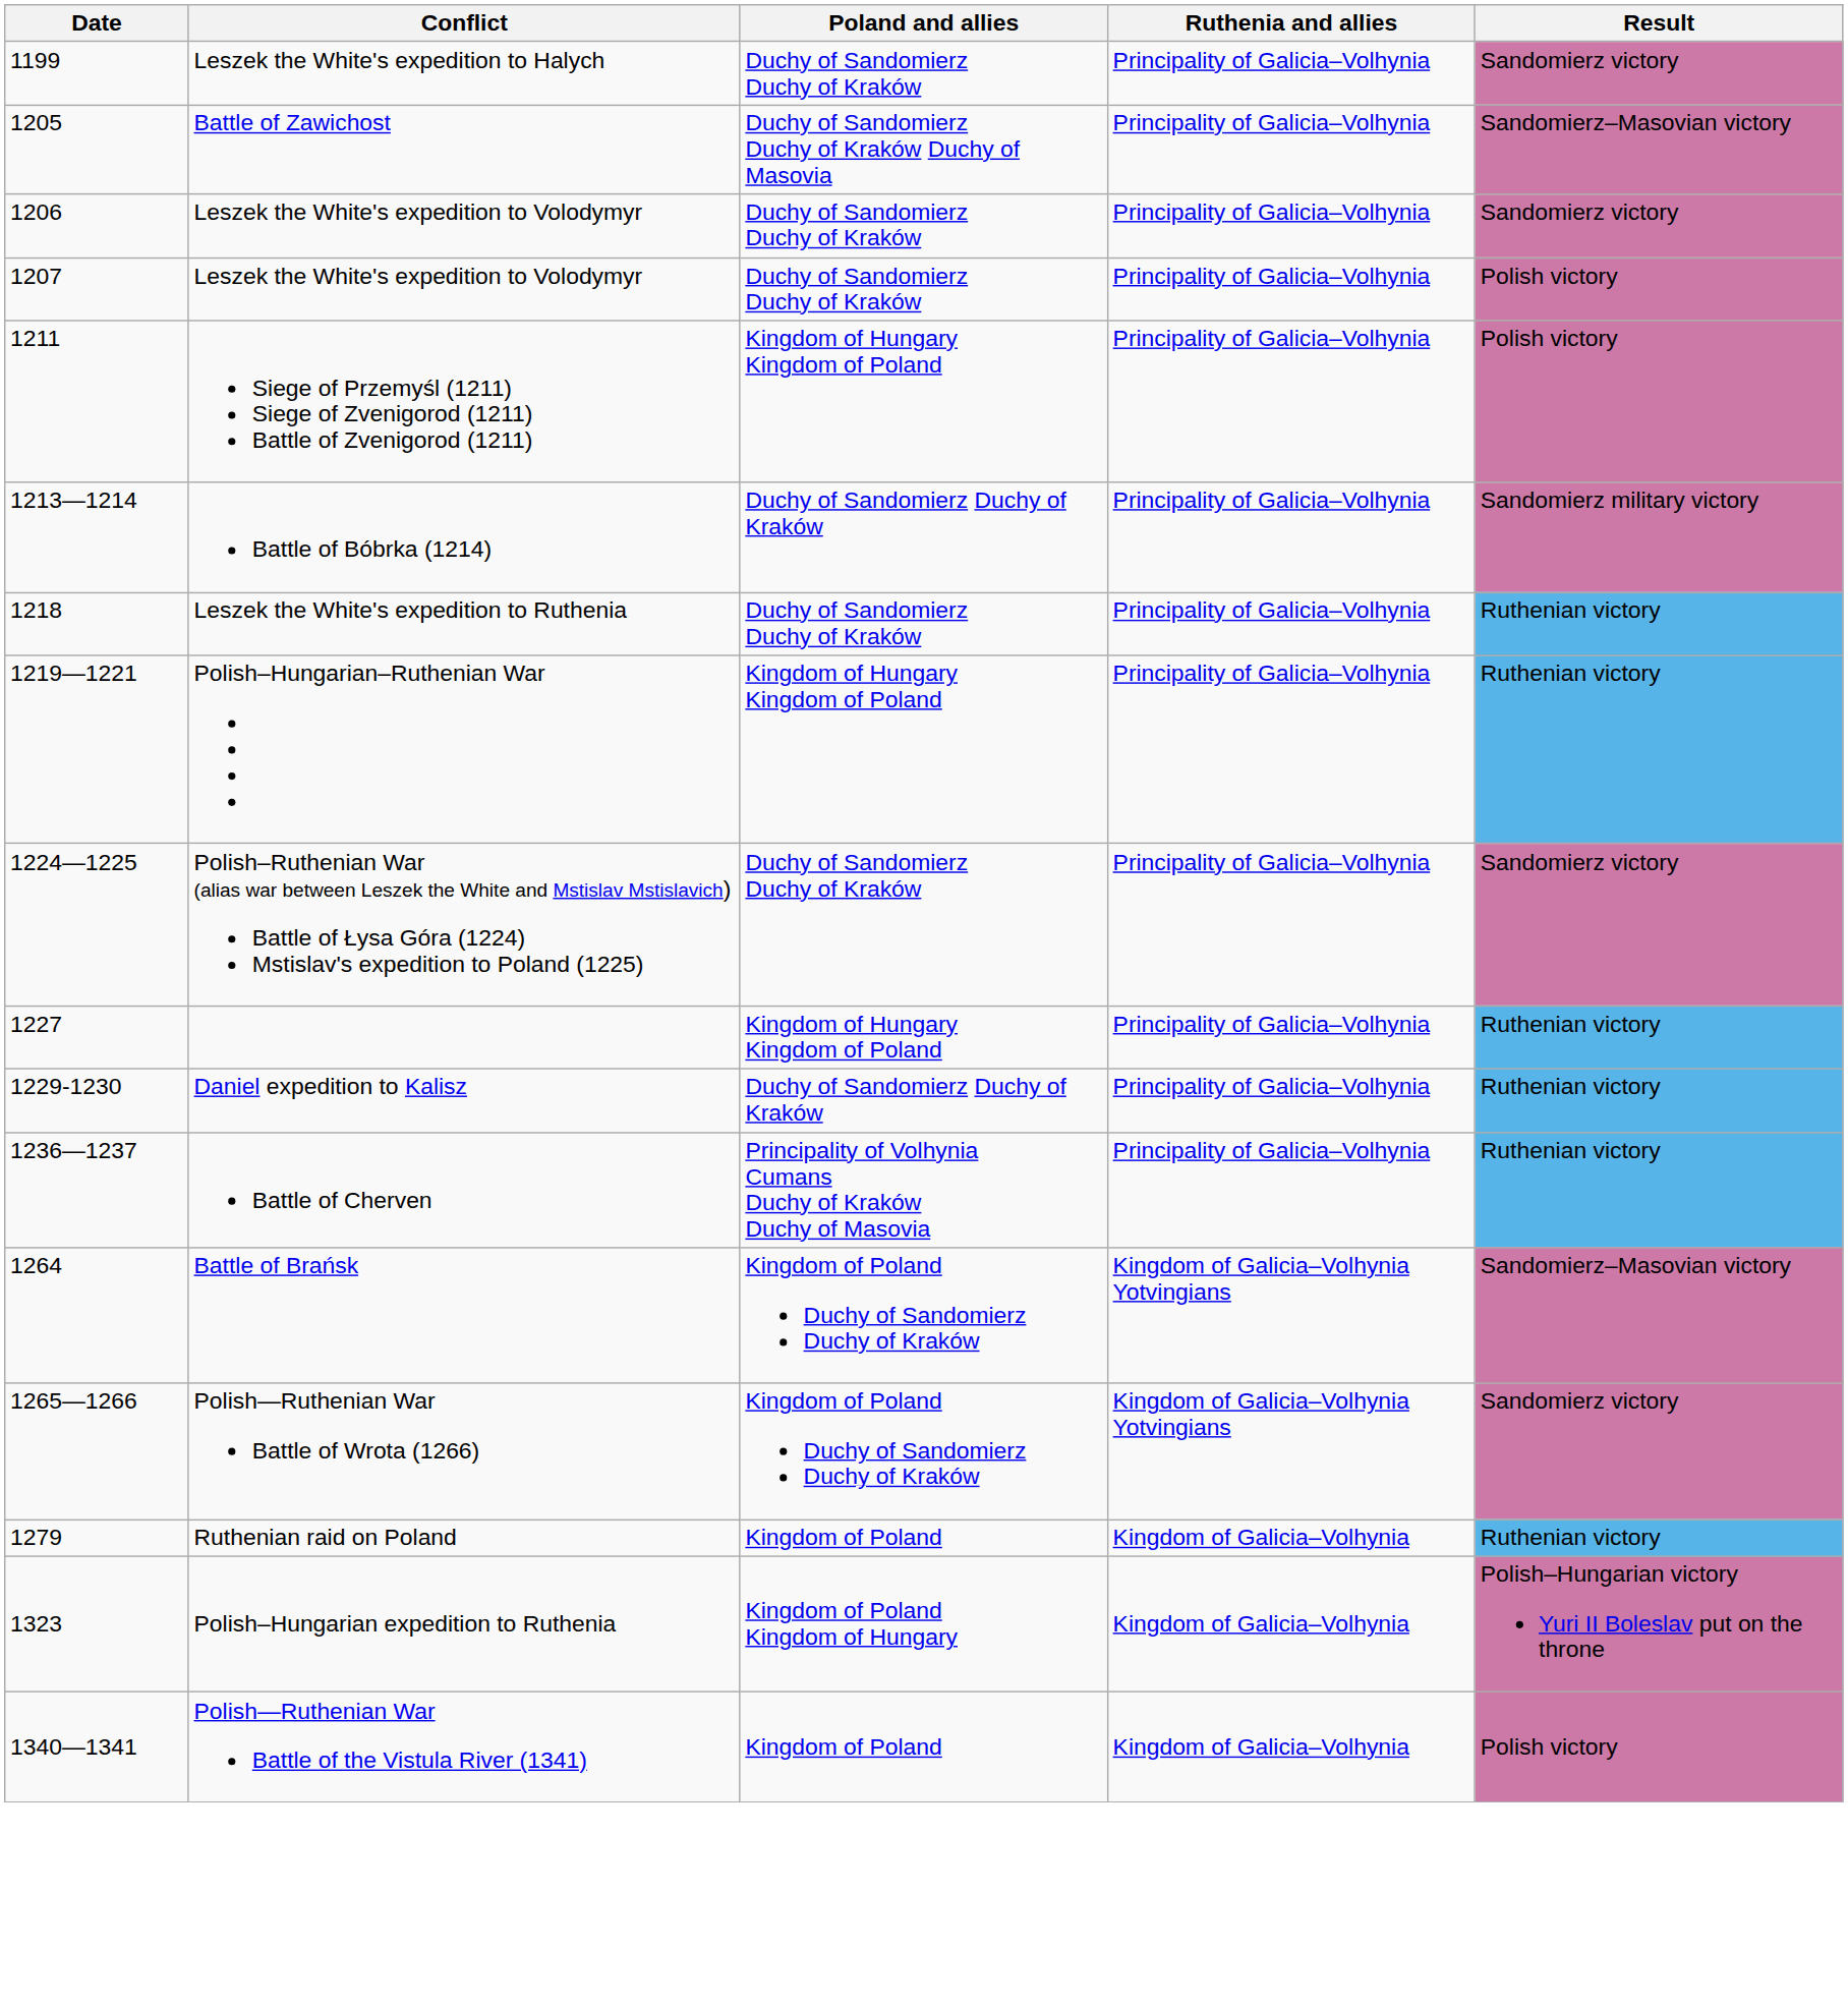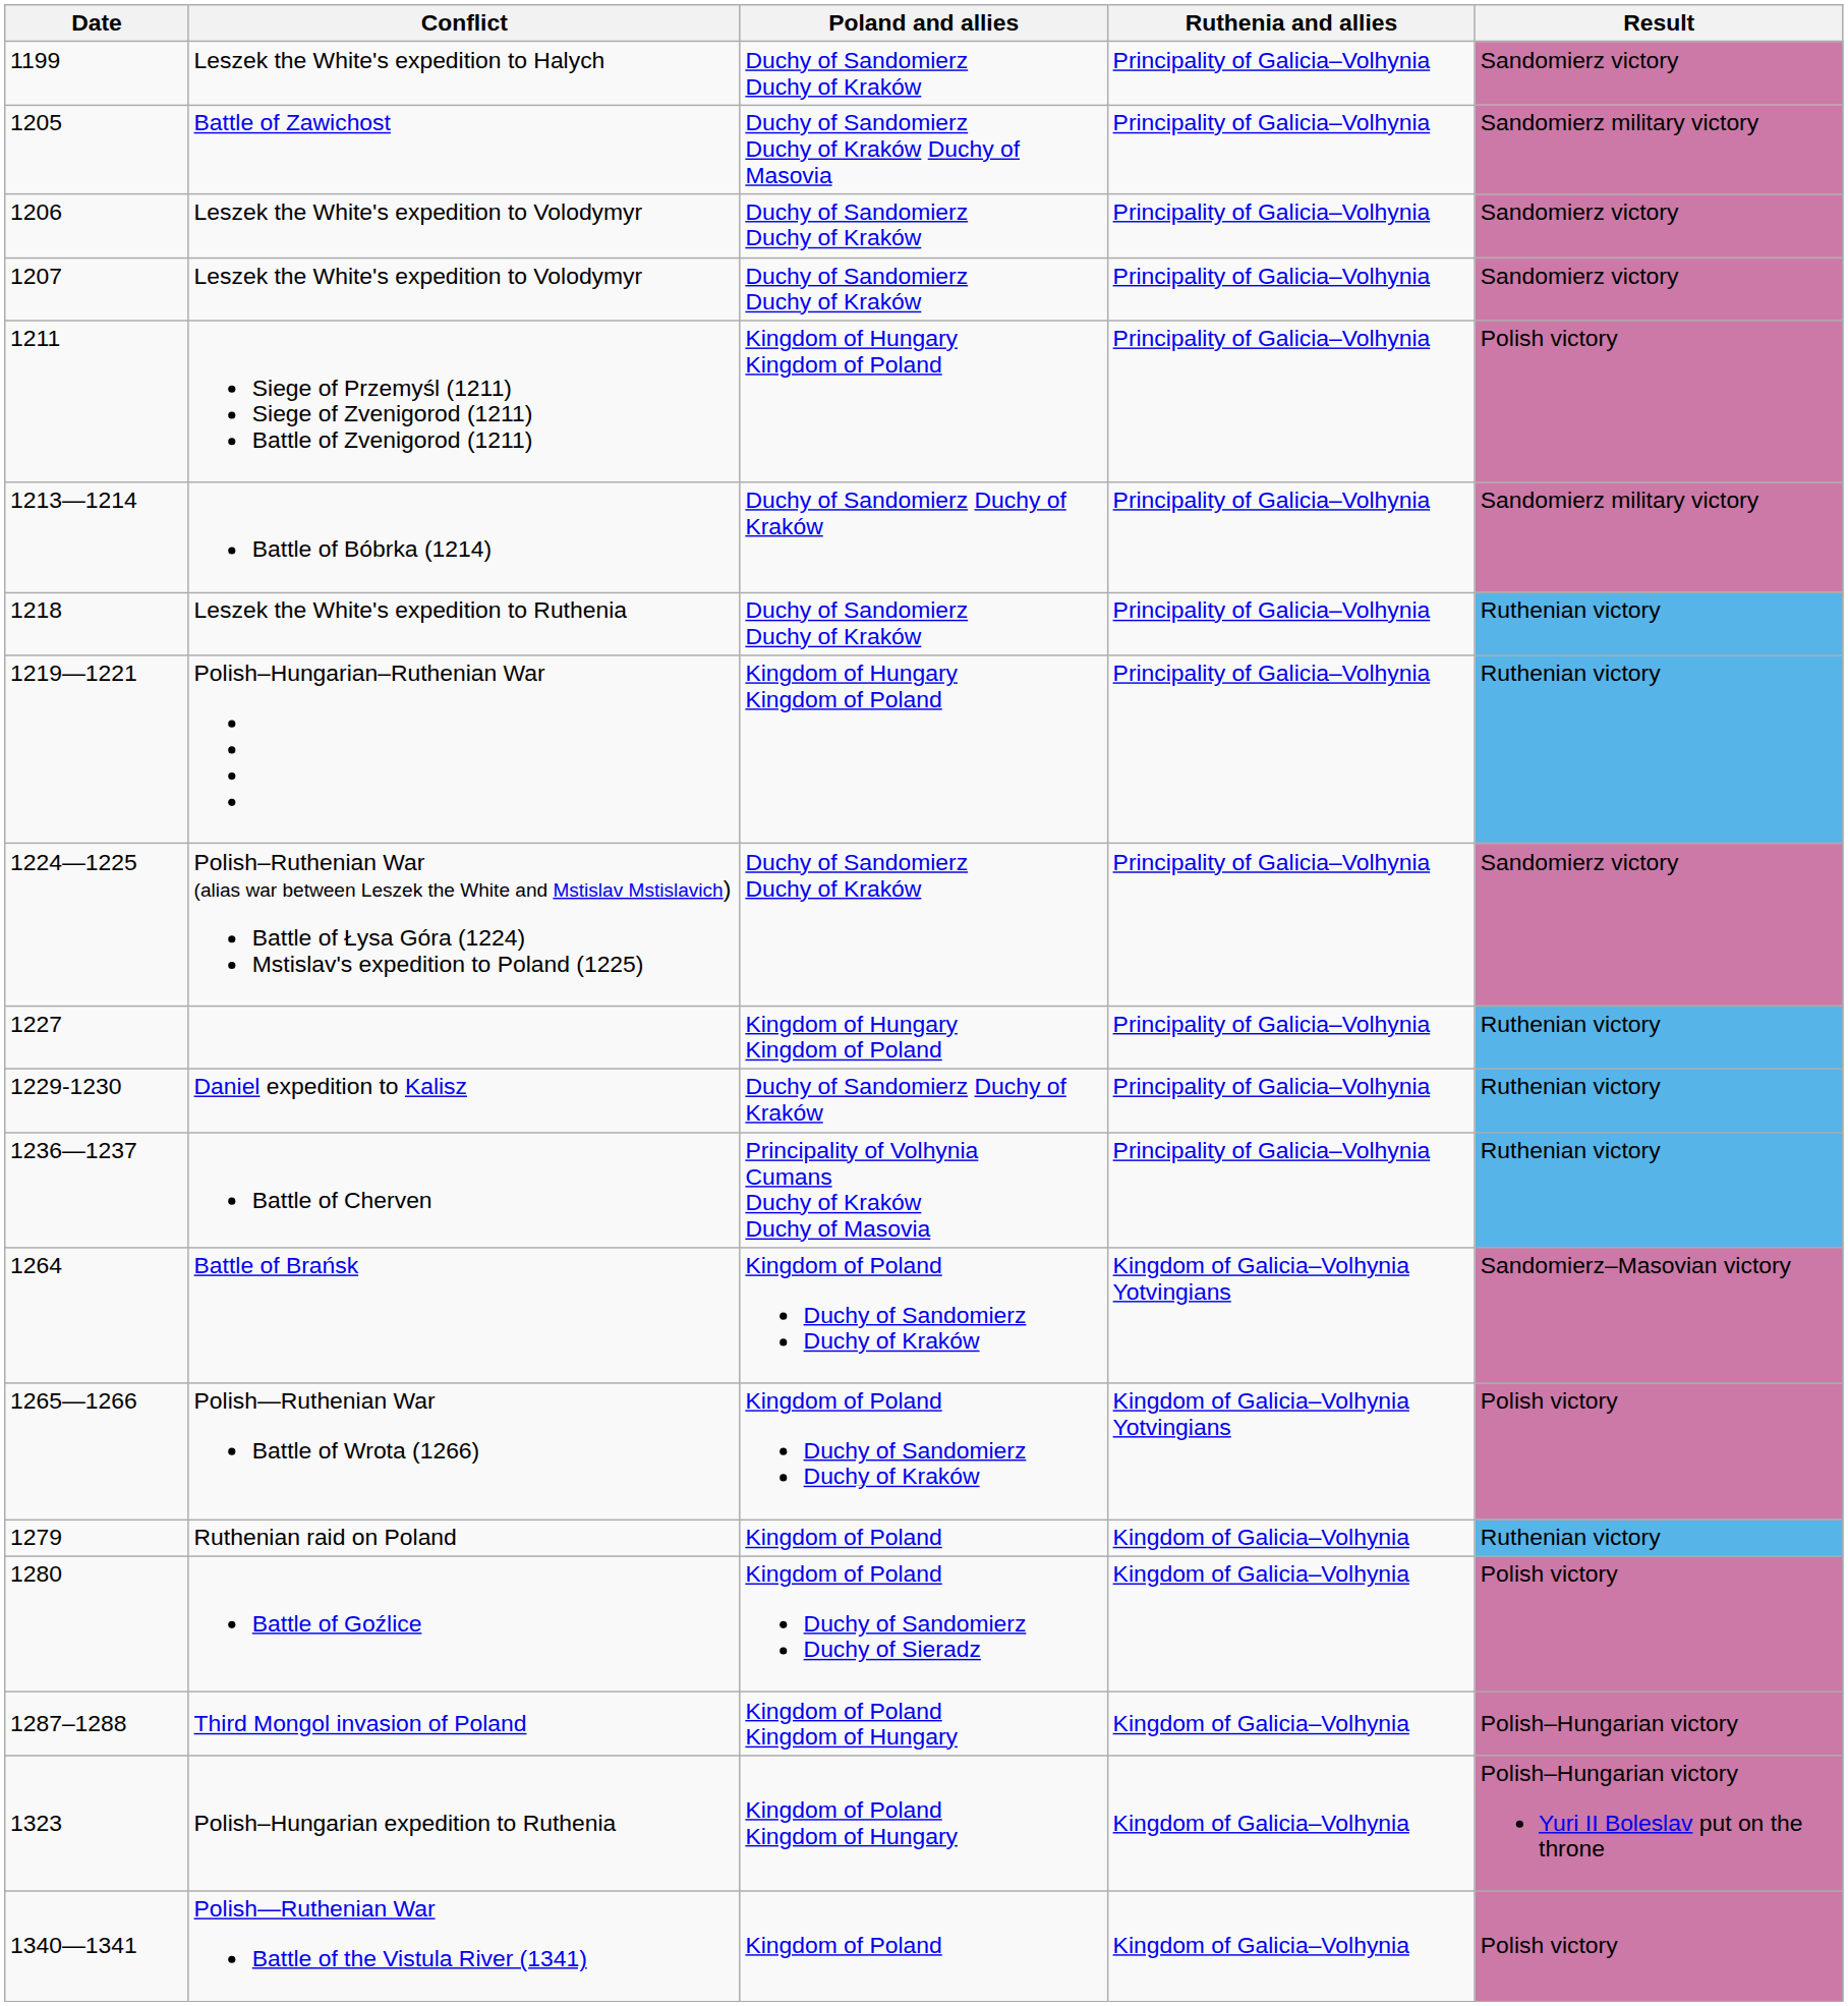Battle of Zawichost | Result: Sandomierz–Masovian victory -> Sandomierz military victory
1207 / Leszek the White's expedition to Volodymyr | Result: Polish victory -> Sandomierz victory
Polish—Ruthenian War Battle of Wrota (1266) | Result: Sandomierz victory -> Polish victory
+ row: 1280 | Battle of Goźlice | Kingdom of Poland Duchy of Sandomierz Duchy of Sieradz | Kingdom of Galicia–Volhynia | Polish victory
+ row: 1287–1288 | Third Mongol invasion of Poland | Kingdom of Poland Kingdom of Hungary | Kingdom of Galicia–Volhynia | Polish–Hungarian victory
